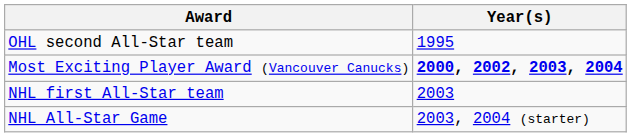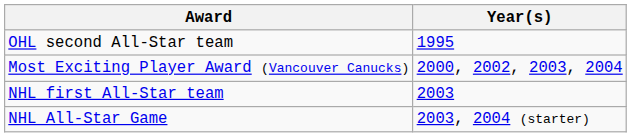Most Exciting Player Award (Vancouver Canucks) | Year(s): bold -> normal
